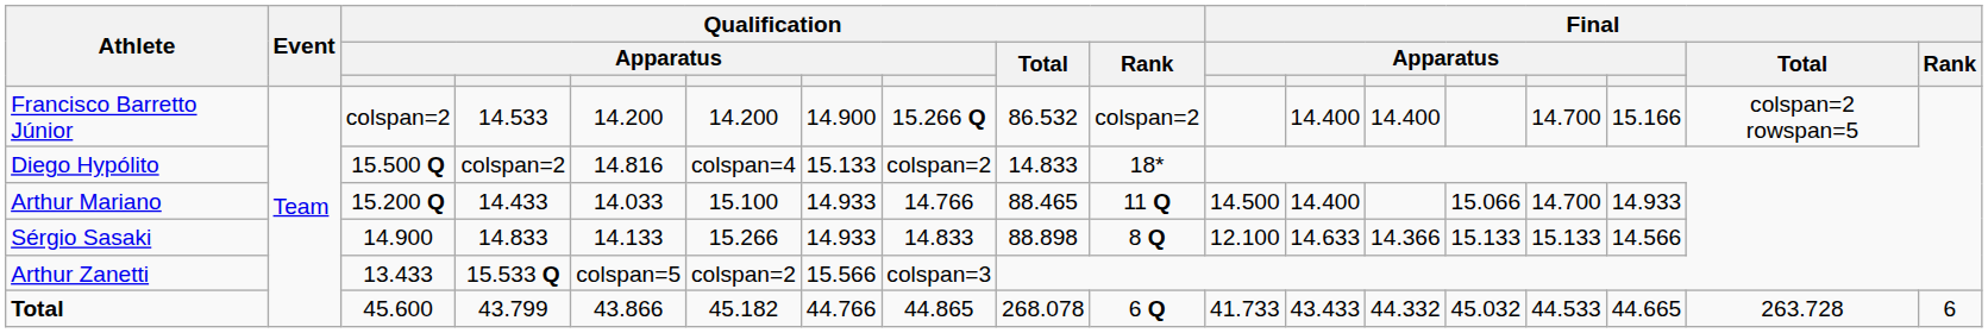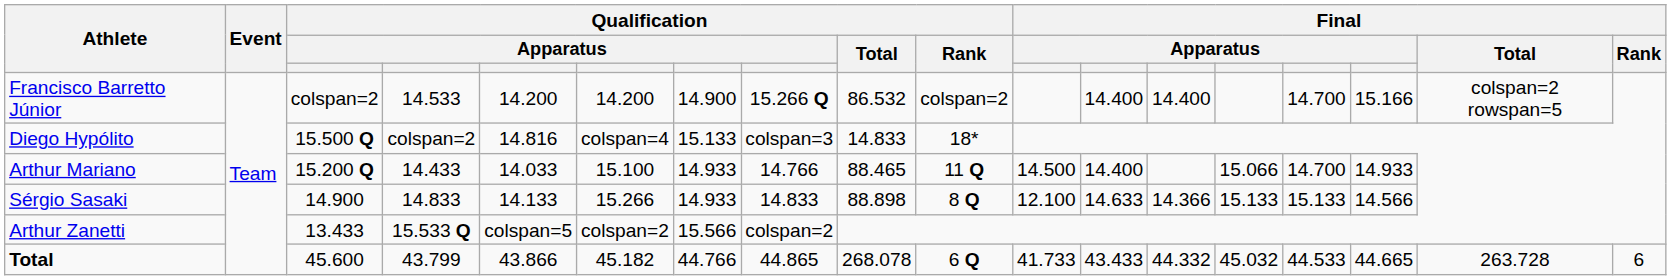Diego Hypólito | column 8: colspan=2 -> colspan=3
Arthur Zanetti | column 8: colspan=3 -> colspan=2
